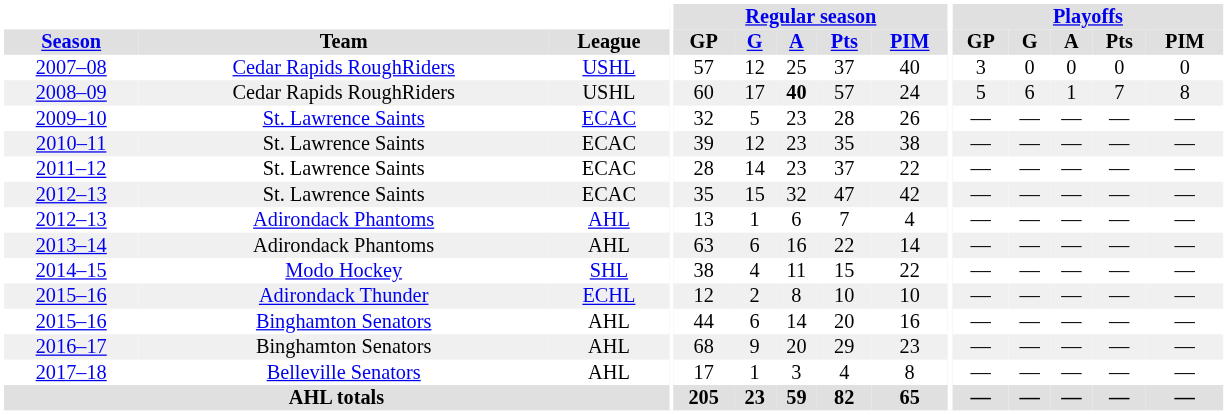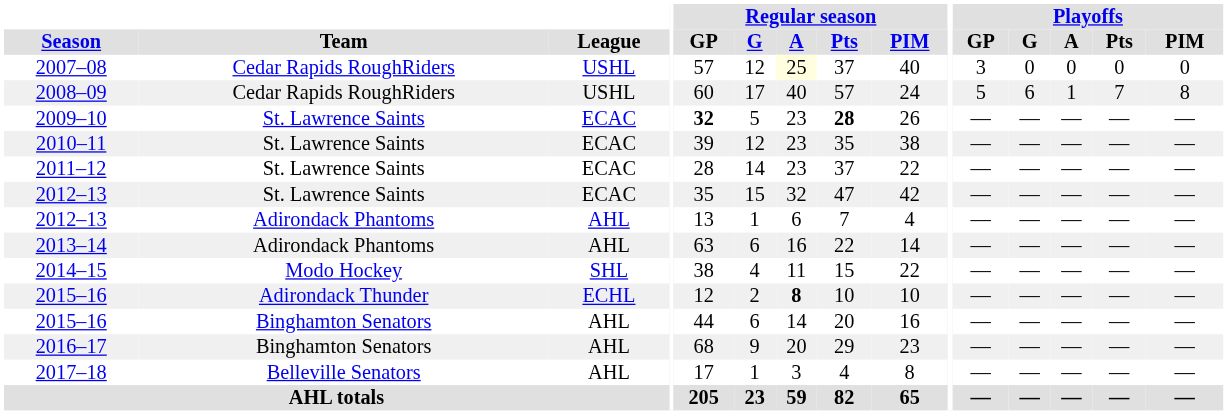2007–08 | Regular season / A: no background -> lightyellow background
2008–09 | Regular season / A: bold -> normal
2009–10 | Regular season / GP: normal -> bold
2009–10 | Regular season / Pts: normal -> bold
2015–16 / Adirondack Thunder | Regular season / A: normal -> bold
